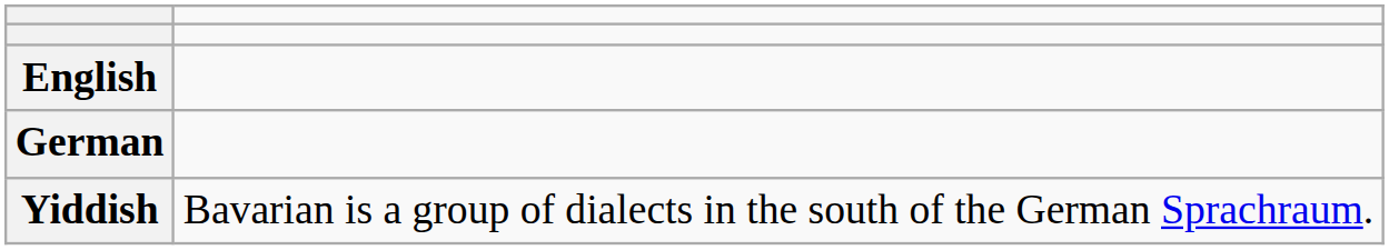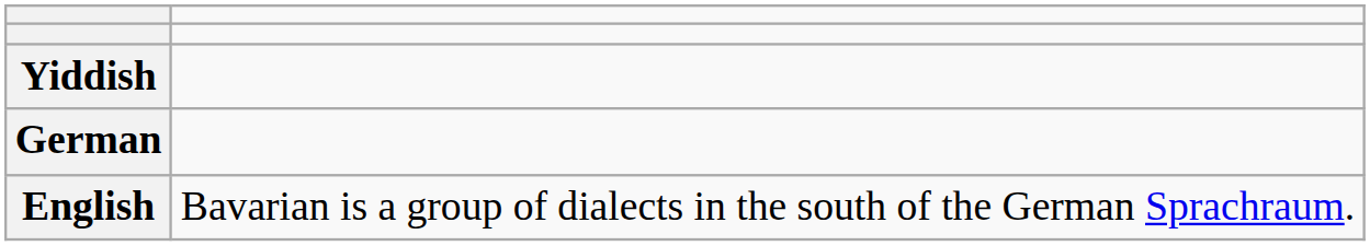row 3 | column 1: English -> Yiddish
row 5 | column 1: Yiddish -> English
